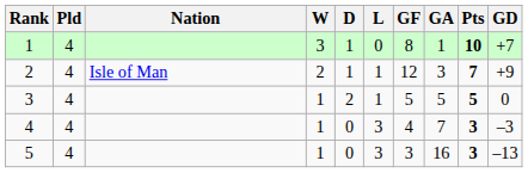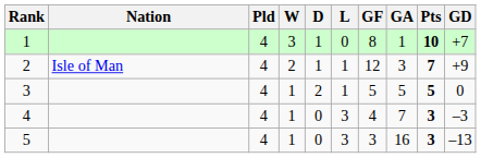columns swapped: Nation <-> Pld
